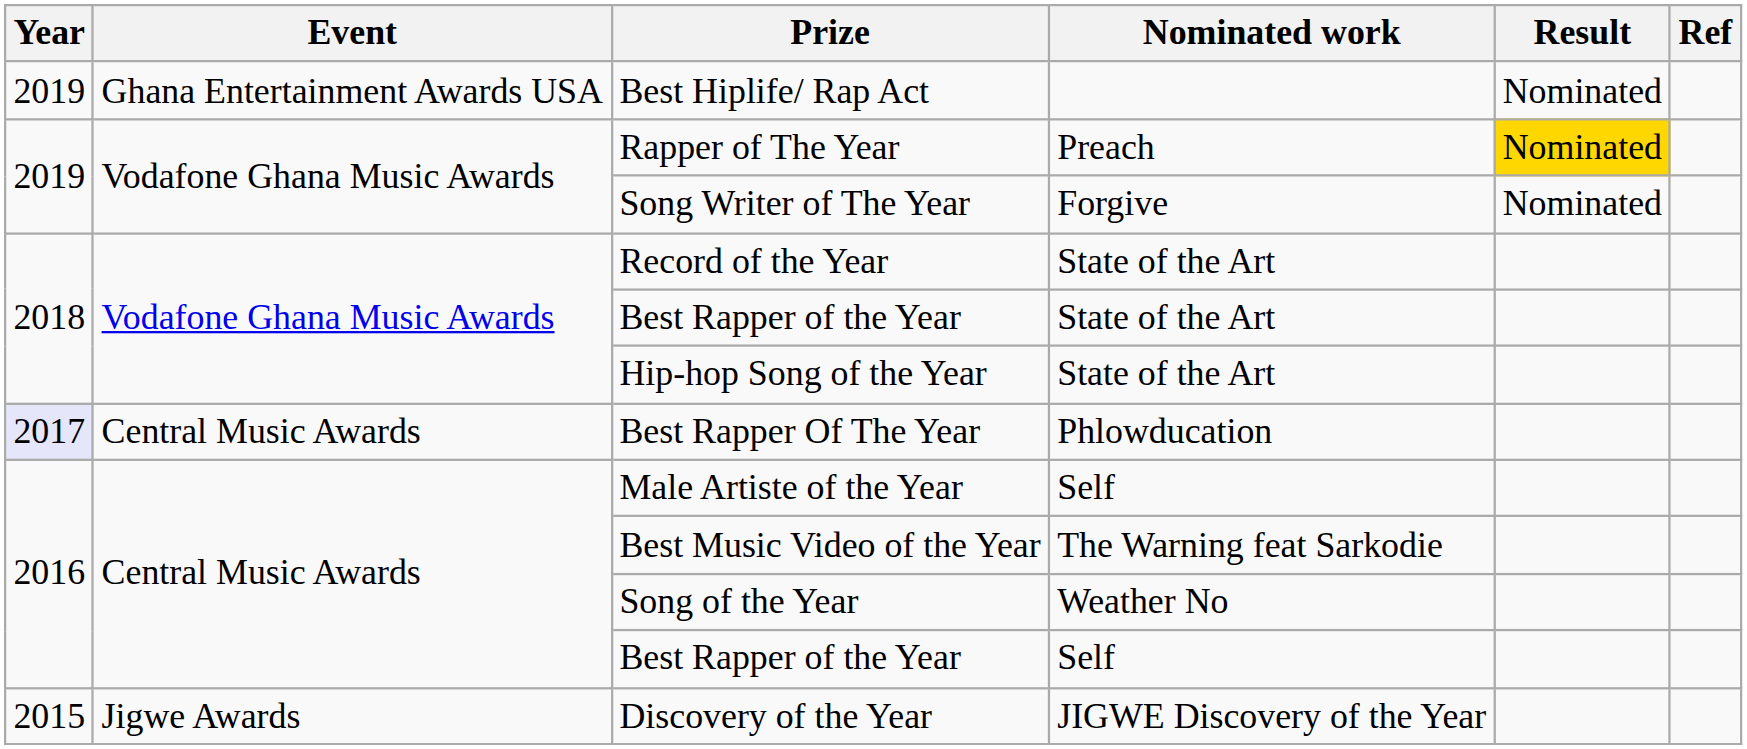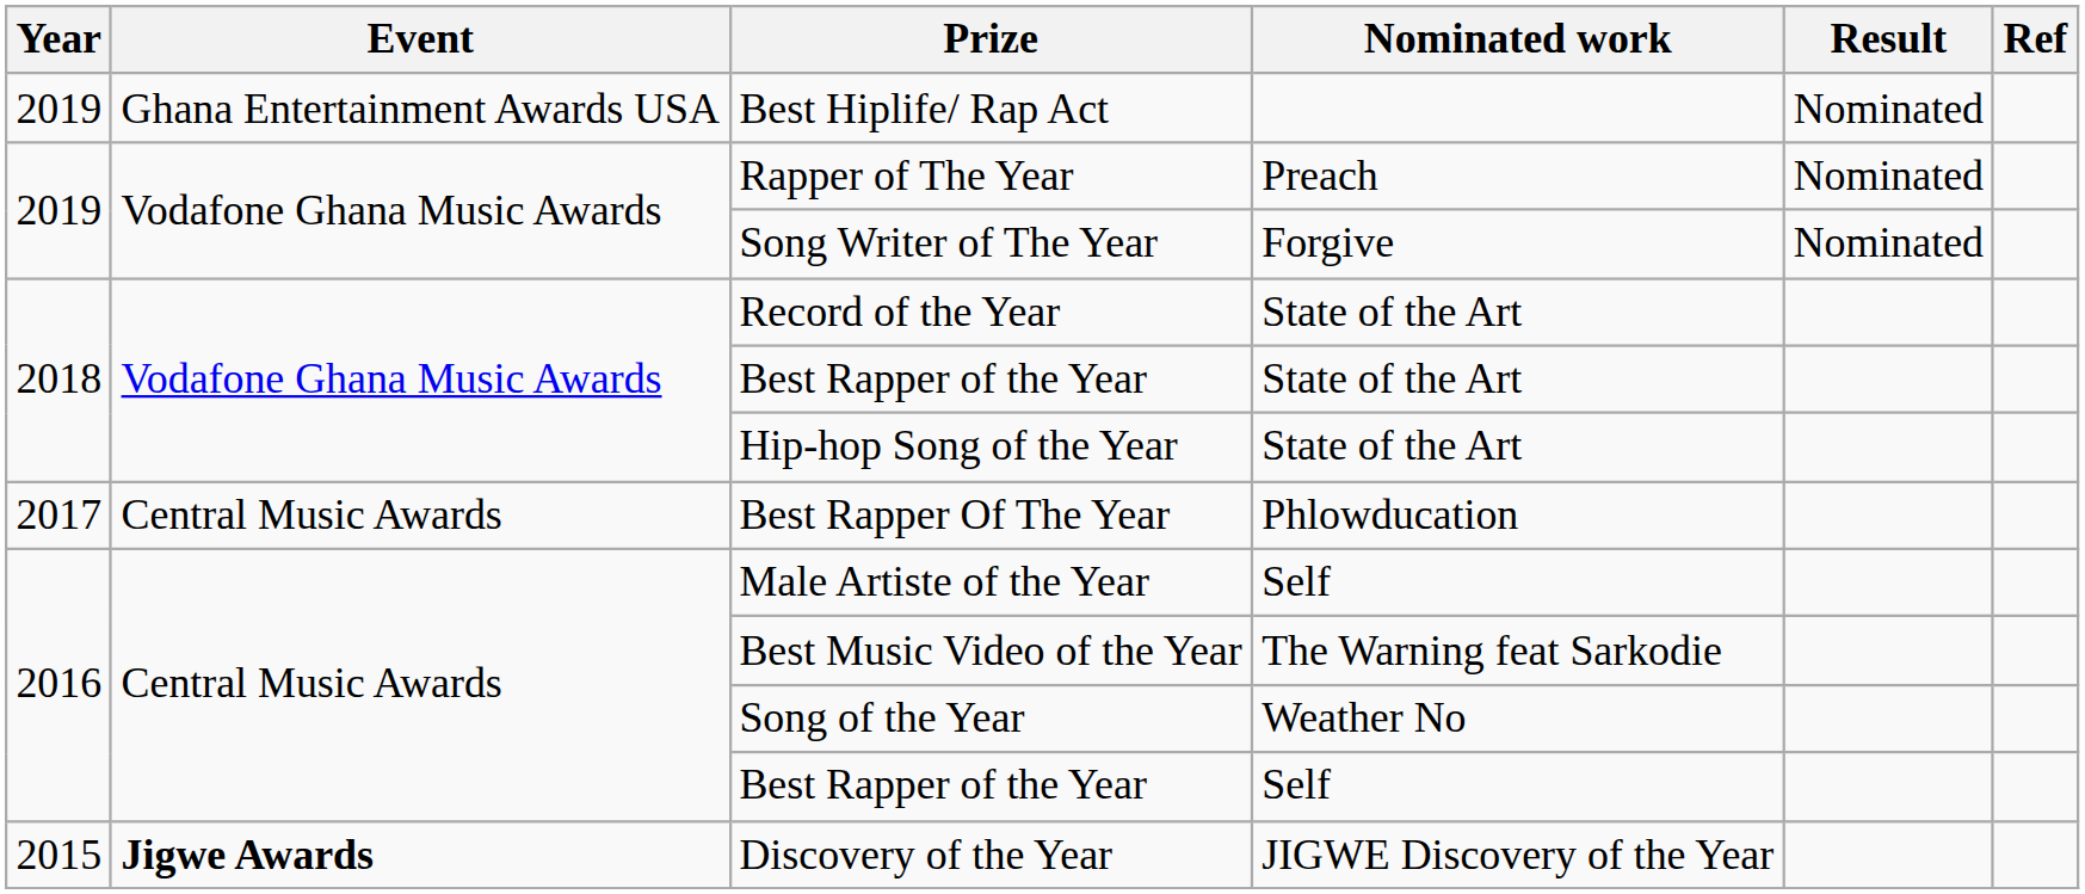Rapper of The Year | Result: gold background -> no background
Best Rapper Of The Year | Year: lavender background -> no background
Discovery of the Year | Event: normal -> bold
